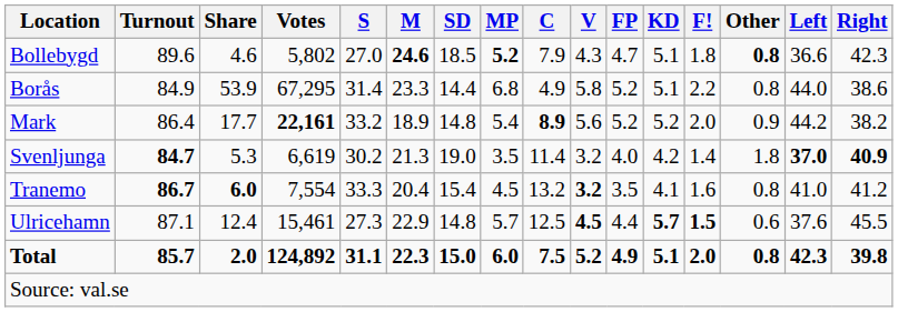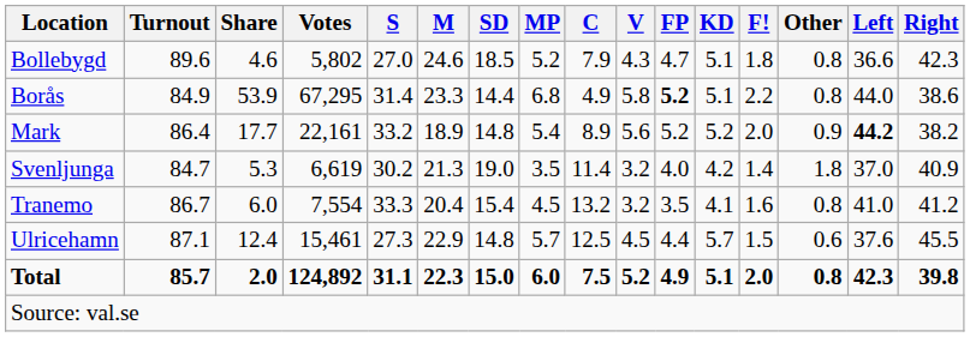Bollebygd | M: bold -> normal
Bollebygd | MP: bold -> normal
Bollebygd | Other: bold -> normal
Borås | FP: normal -> bold
Mark | Votes: bold -> normal
Mark | C: bold -> normal
Mark | Left: normal -> bold
Svenljunga | Turnout: bold -> normal
Svenljunga | Left: bold -> normal
Svenljunga | Right: bold -> normal
Tranemo | Turnout: bold -> normal
Tranemo | Share: bold -> normal
Tranemo | V: bold -> normal
Ulricehamn | V: bold -> normal
Ulricehamn | KD: bold -> normal
Ulricehamn | F!: bold -> normal
